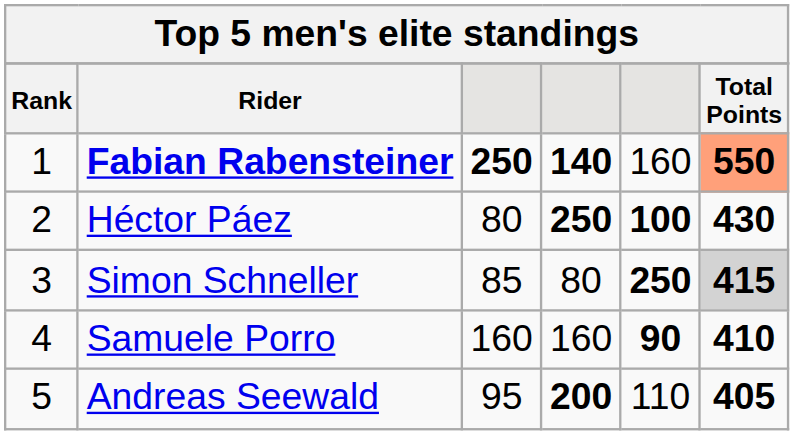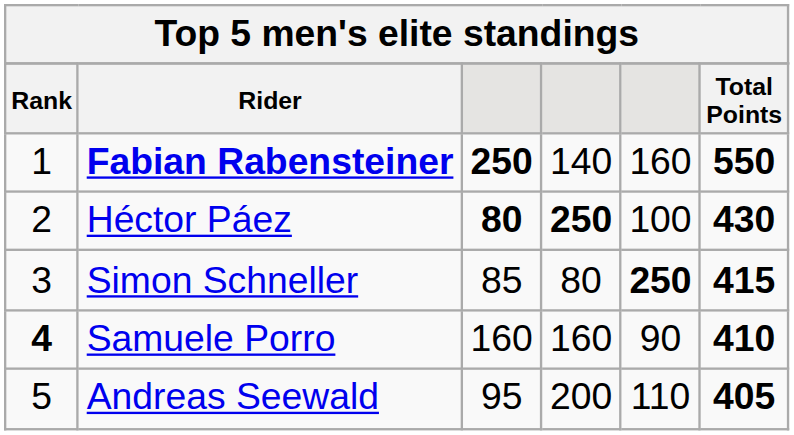Fabian Rabensteiner | column 4: bold -> normal
Fabian Rabensteiner | Total Points: lightsalmon background -> no background
Héctor Páez | column 3: normal -> bold
Héctor Páez | column 5: bold -> normal
Simon Schneller | Total Points: lightgrey background -> no background
Samuele Porro | Rank: normal -> bold
Samuele Porro | column 5: bold -> normal
Andreas Seewald | column 4: bold -> normal
